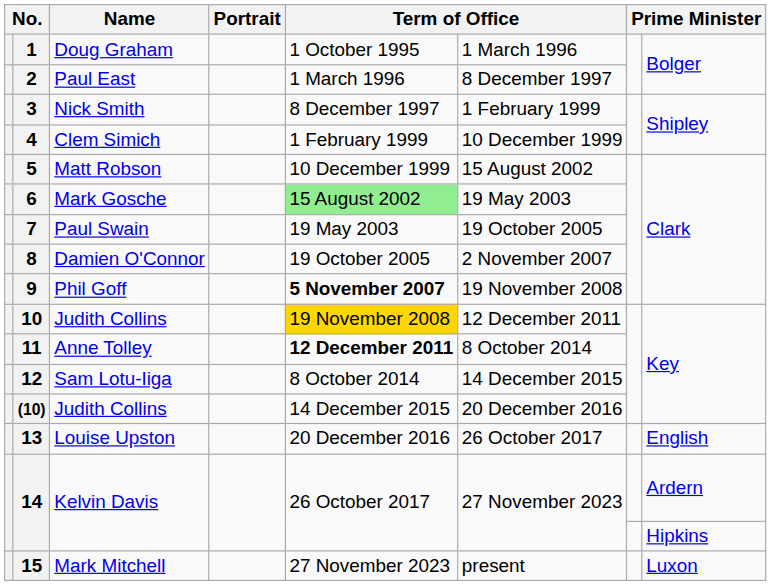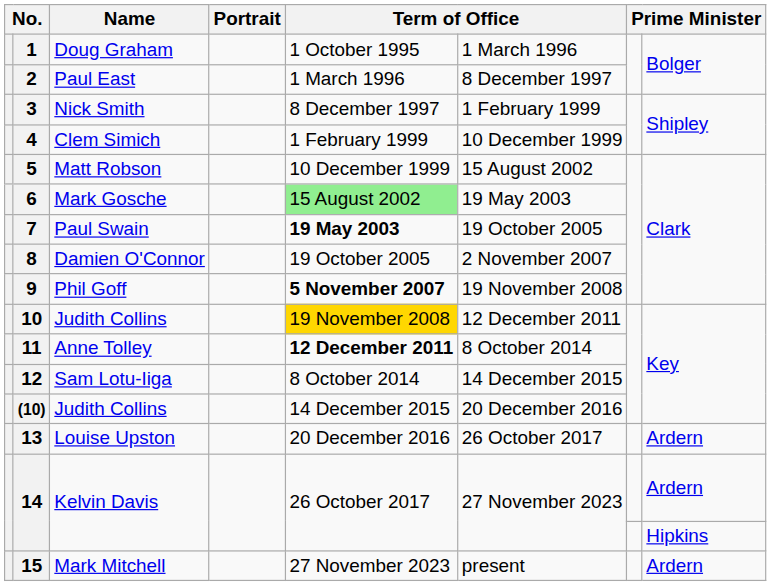7 | column 5: normal -> bold
13 | column 8: English -> Ardern
15 | column 8: Luxon -> Ardern
